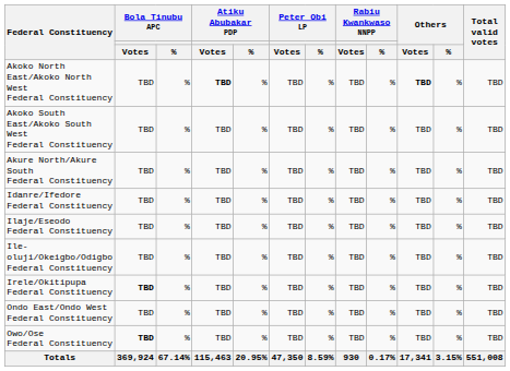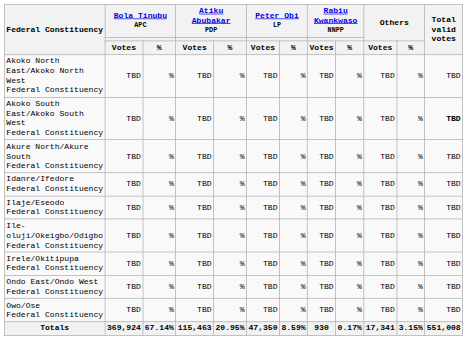Akoko North East/Akoko North West Federal Constituency | Atiku Abubakar PDP / Votes: bold -> normal
Akoko North East/Akoko North West Federal Constituency | Others / Votes: bold -> normal
Akoko South East/Akoko South West Federal Constituency | Total valid votes: normal -> bold
Irele/Okitipupa Federal Constituency | Bola Tinubu APC / Votes: bold -> normal
Owo/Ose Federal Constituency | Bola Tinubu APC / Votes: bold -> normal
